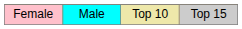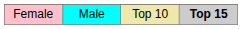Female | column 4: normal -> bold
